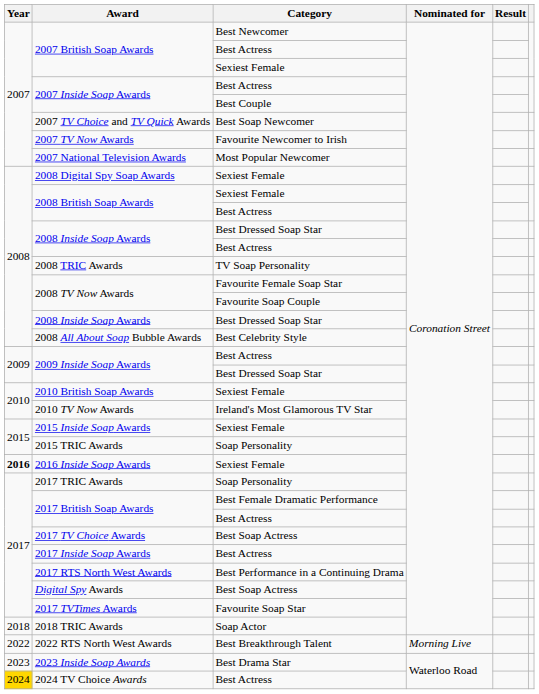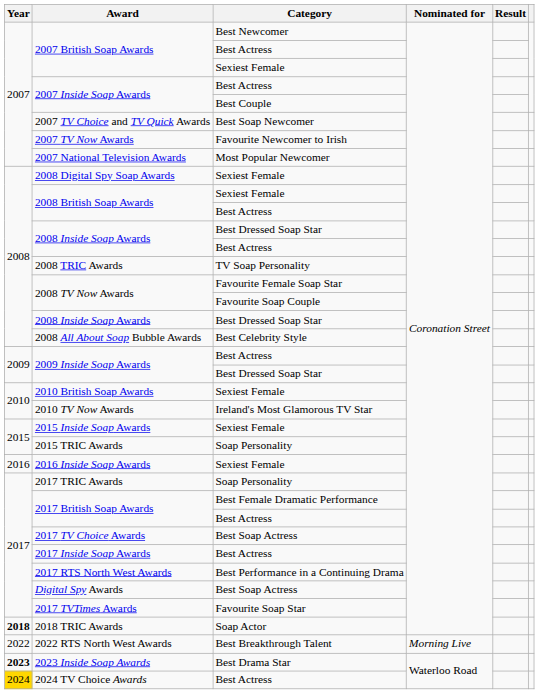2016 Inside Soap Awards | Year: bold -> normal
2018 TRIC Awards | Year: normal -> bold
2023 Inside Soap Awards | Year: normal -> bold
